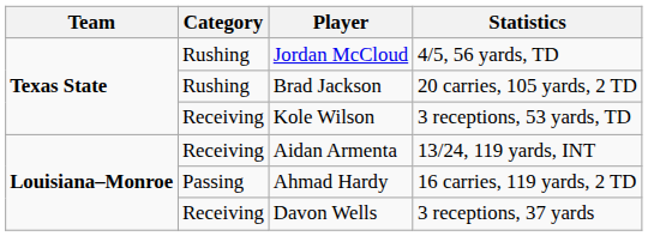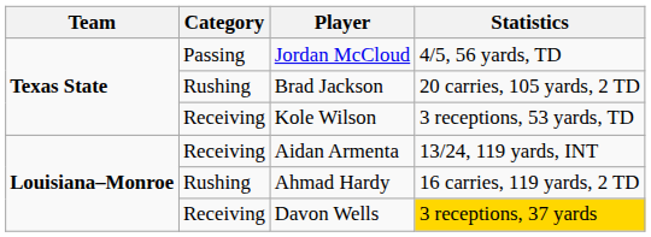Jordan McCloud | Category: Rushing -> Passing
Ahmad Hardy | Category: Passing -> Rushing
Davon Wells | Statistics: no background -> gold background
